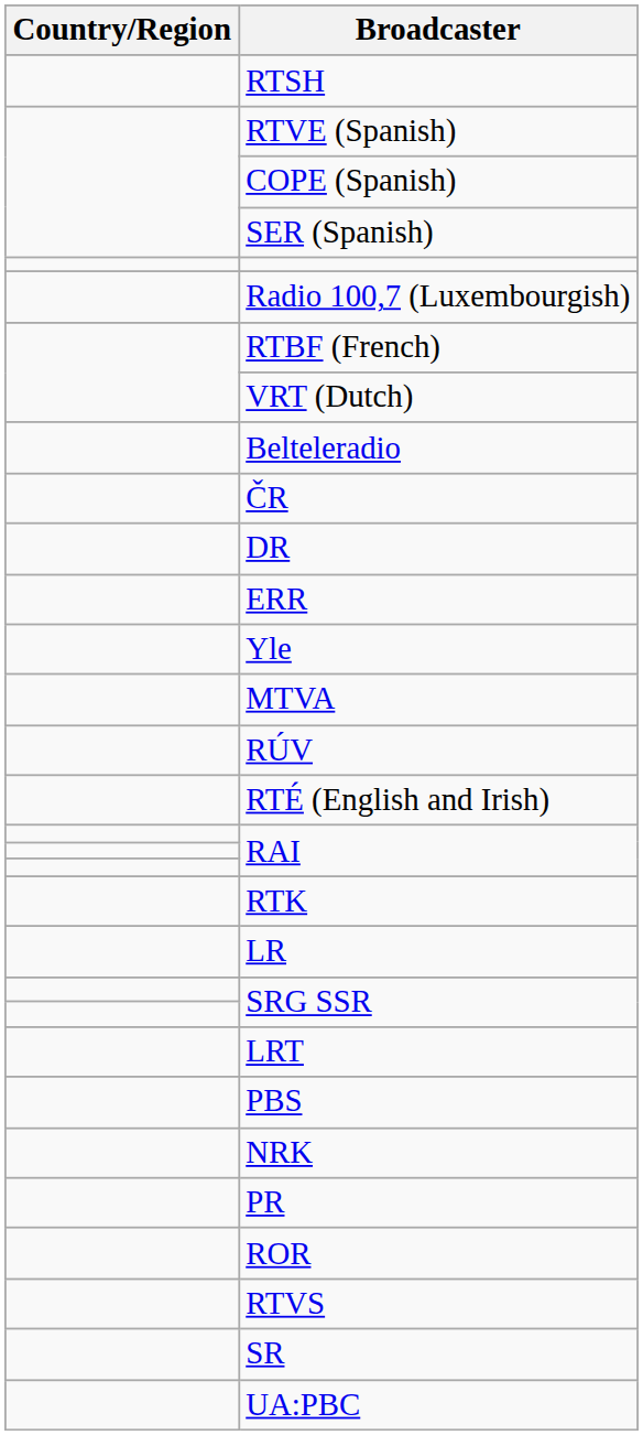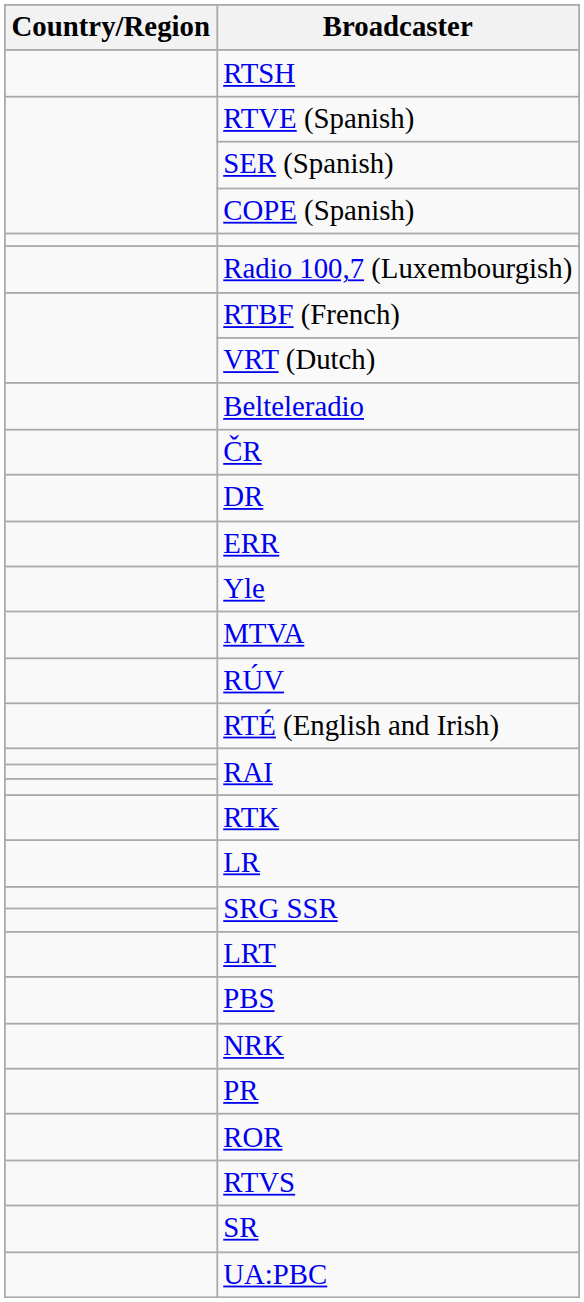row 4 | Broadcaster: COPE (Spanish) -> SER (Spanish)
row 5 | Broadcaster: SER (Spanish) -> COPE (Spanish)
